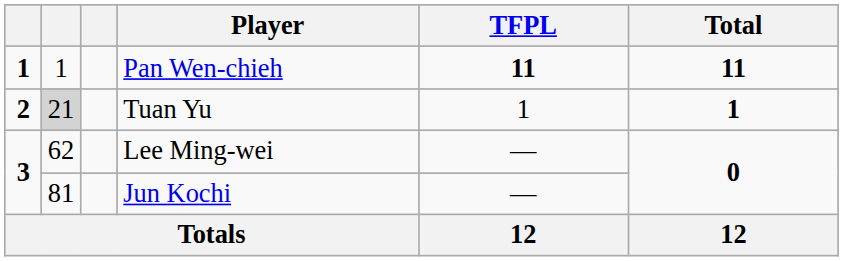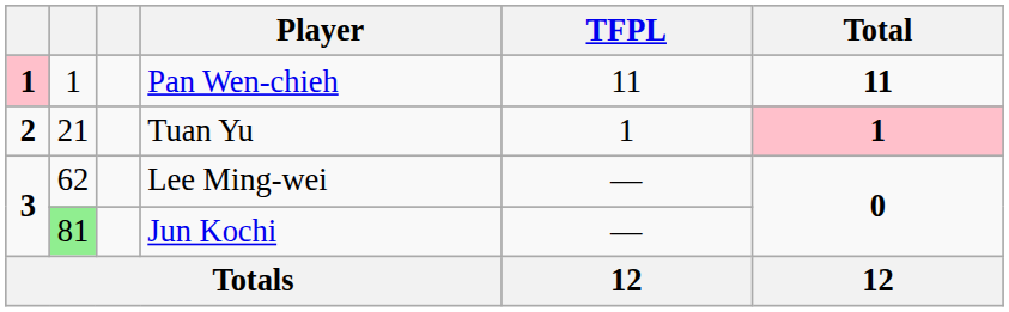Pan Wen-chieh | column 1: no background -> pink background
Pan Wen-chieh | TFPL: bold -> normal
Tuan Yu | column 2: lightgrey background -> no background
Tuan Yu | Total: no background -> pink background
Jun Kochi | column 2: no background -> lightgreen background
